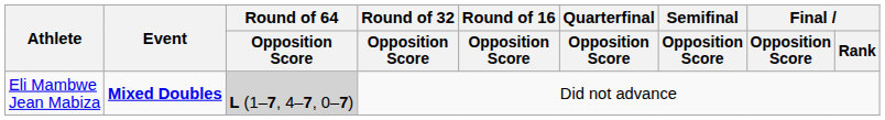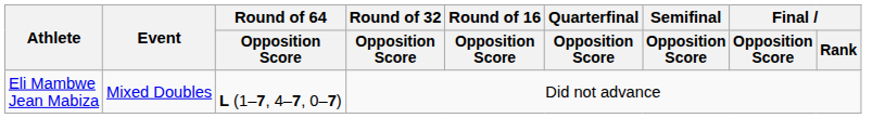Eli Mambwe Jean Mabiza | Event: bold -> normal
Eli Mambwe Jean Mabiza | Round of 64 / Opposition Score: lightgrey background -> no background
